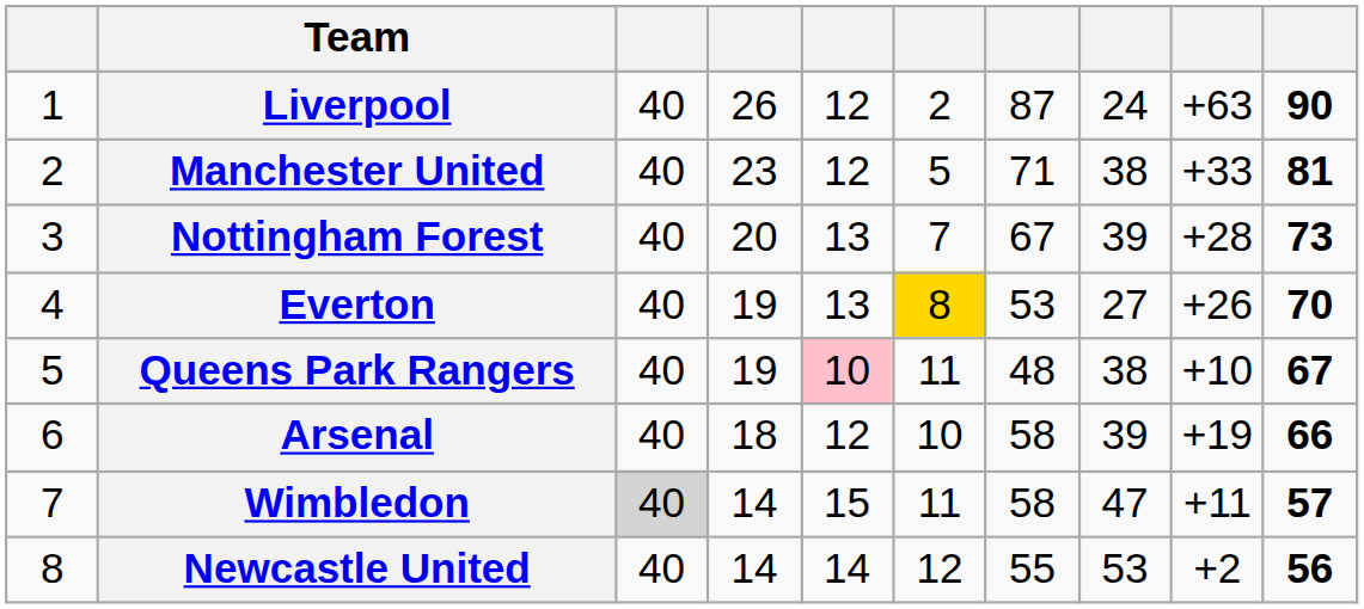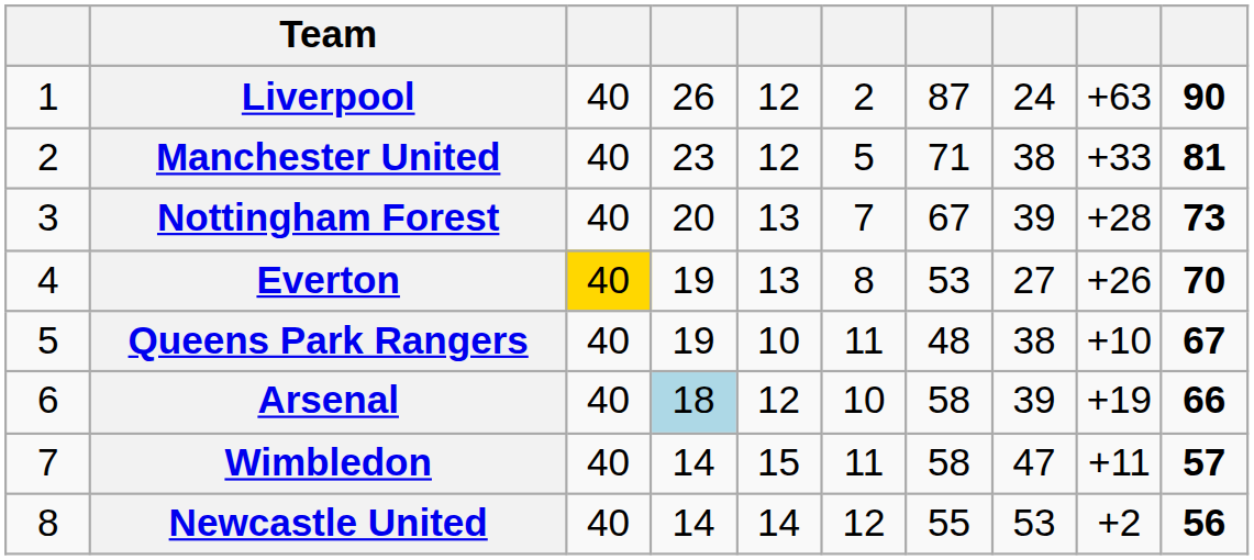Everton | column 3: no background -> gold background
Everton | column 6: gold background -> no background
Queens Park Rangers | column 5: pink background -> no background
Arsenal | column 4: no background -> lightblue background
Wimbledon | column 3: lightgrey background -> no background
